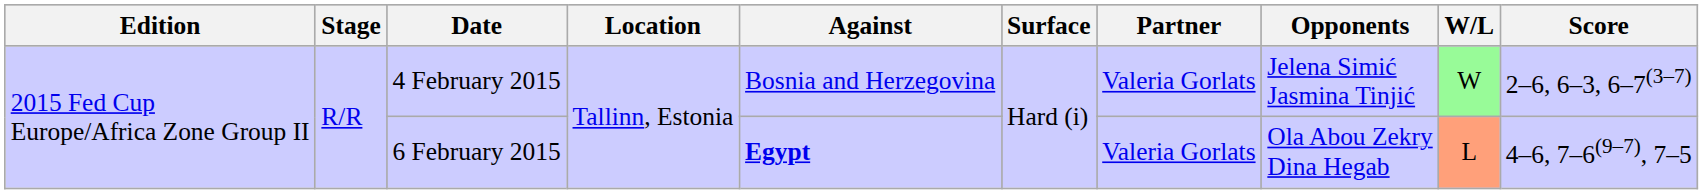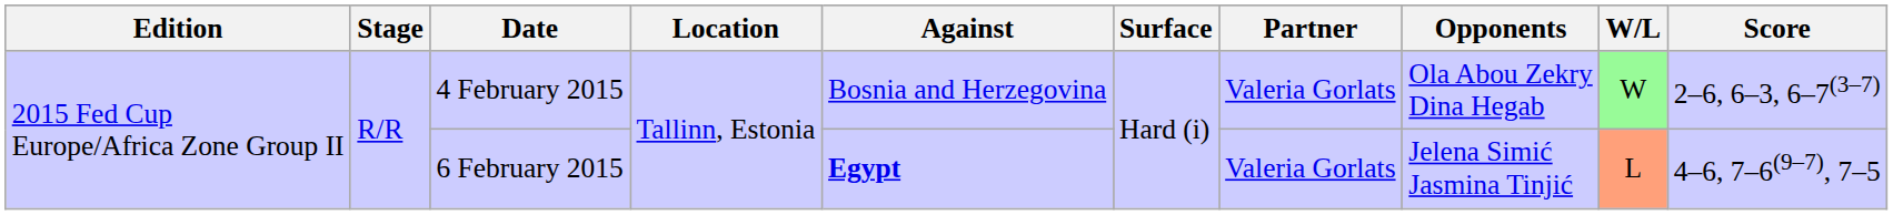4 February 2015 | Opponents: Jelena Simić Jasmina Tinjić -> Ola Abou Zekry Dina Hegab
6 February 2015 | Opponents: Ola Abou Zekry Dina Hegab -> Jelena Simić Jasmina Tinjić
